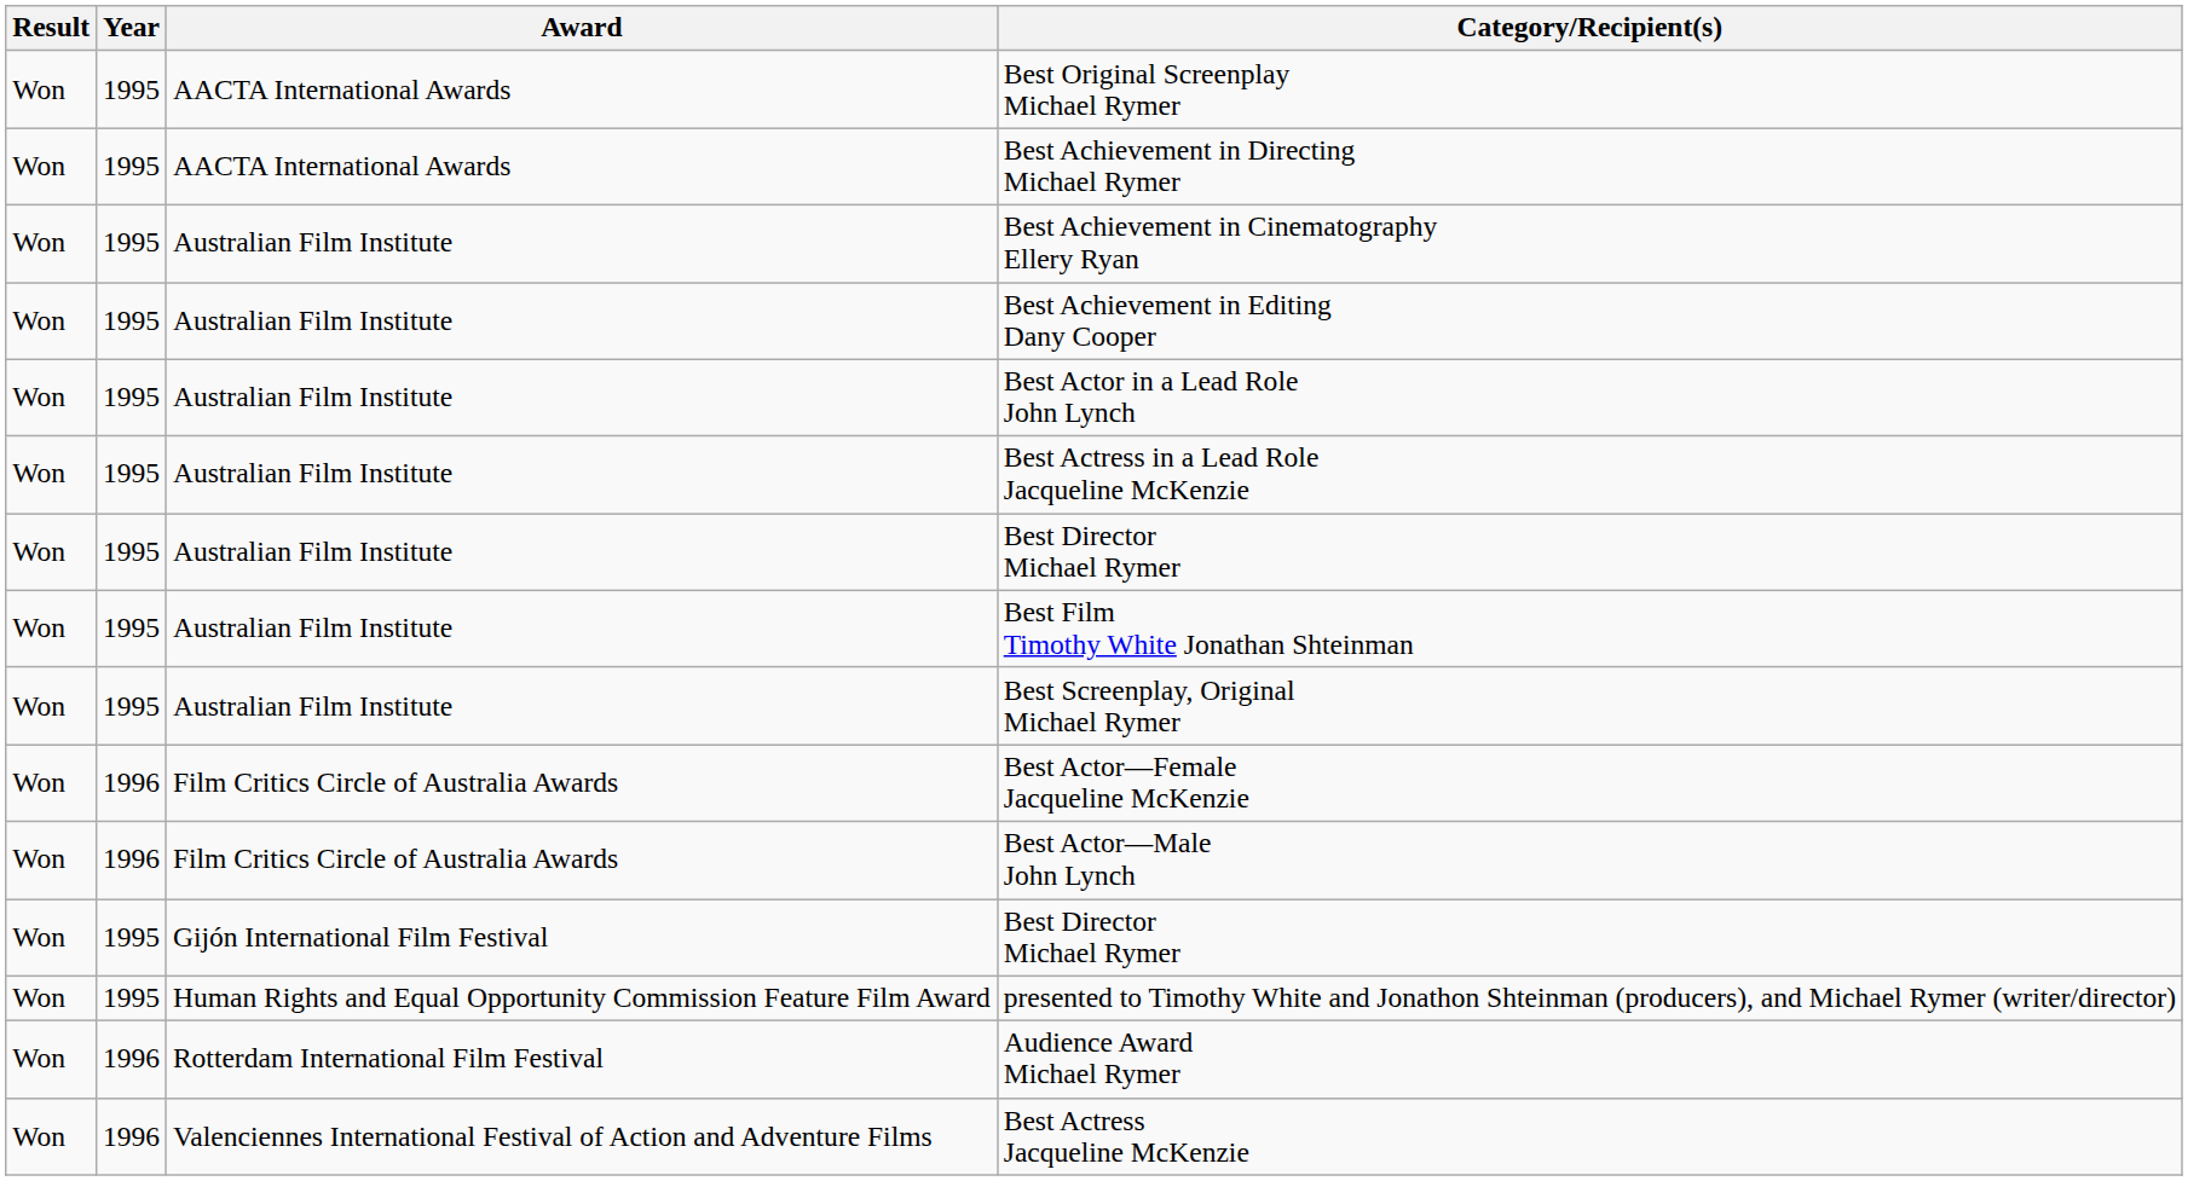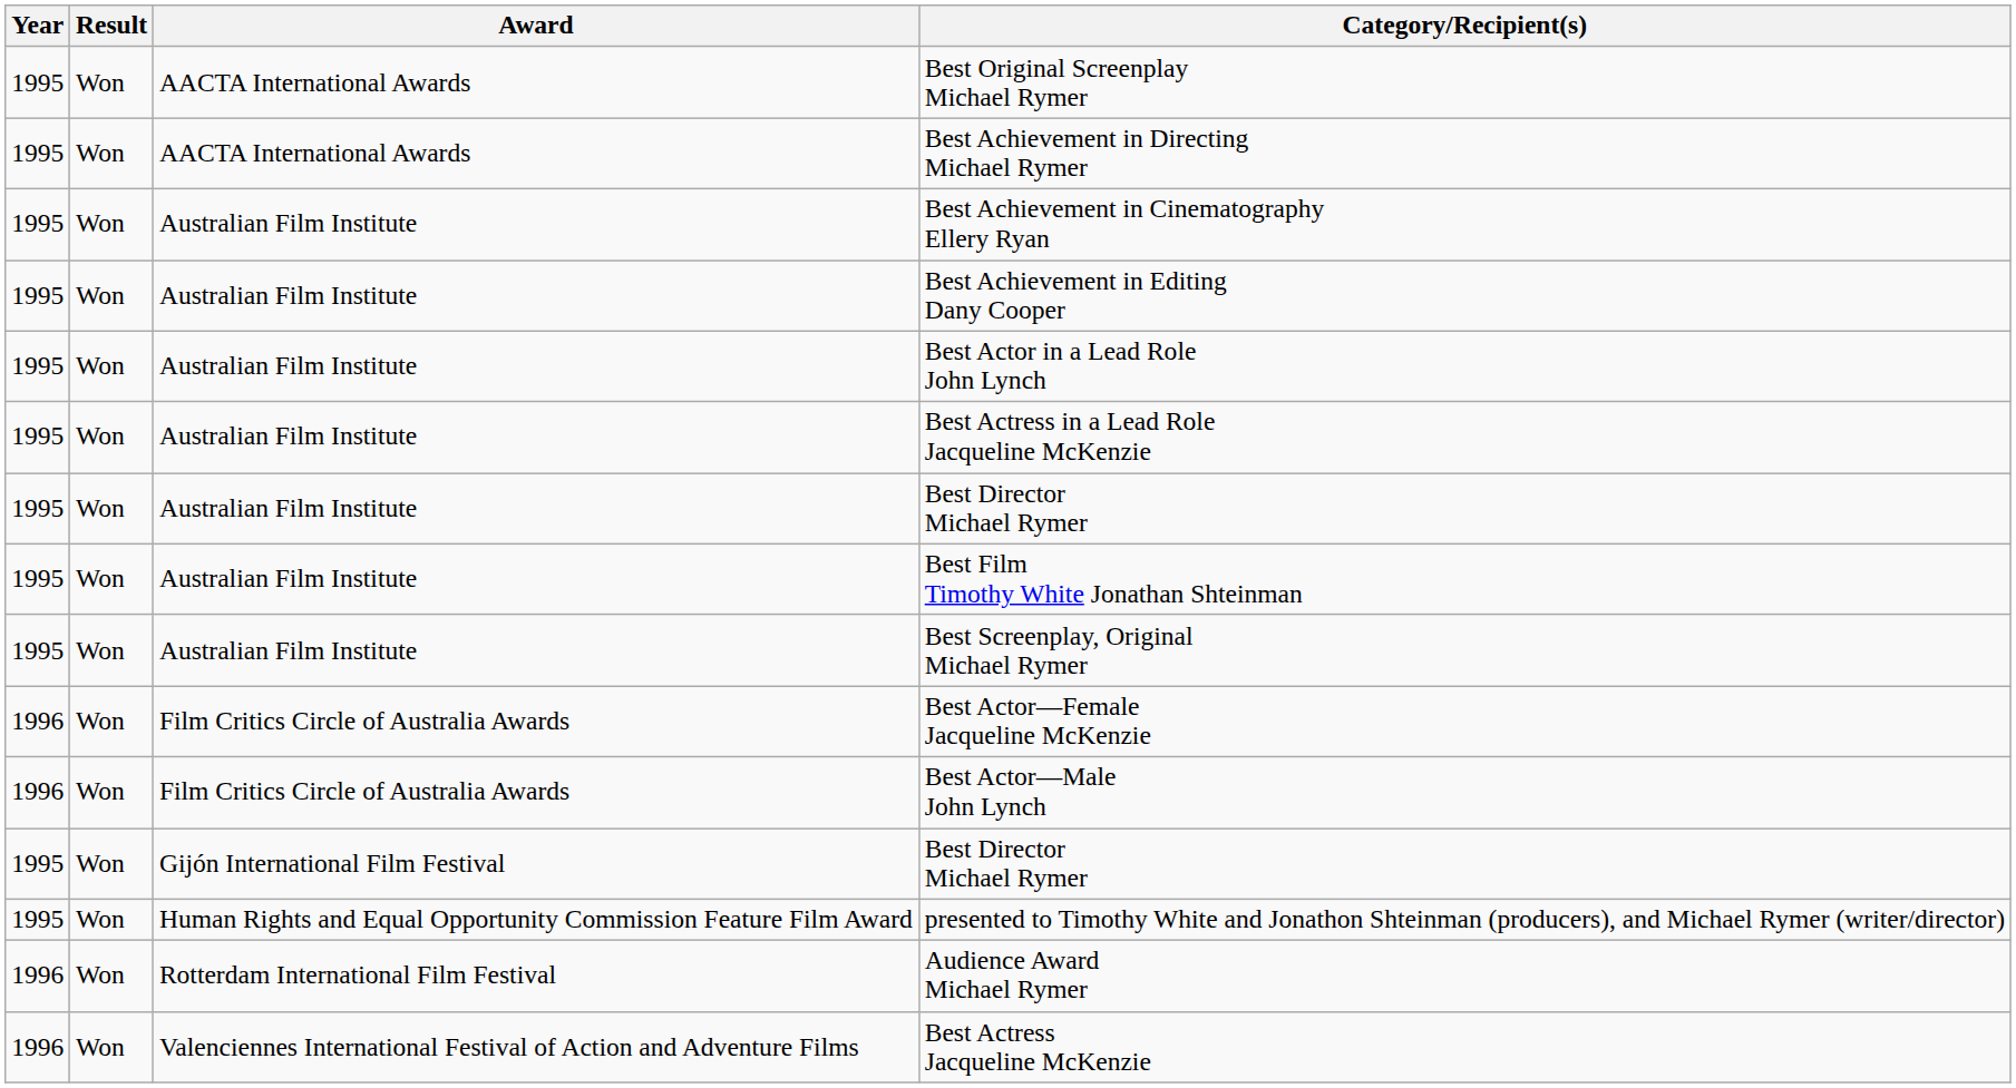columns swapped: Year <-> Result
